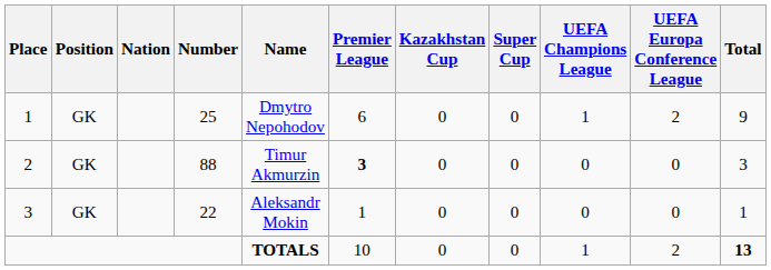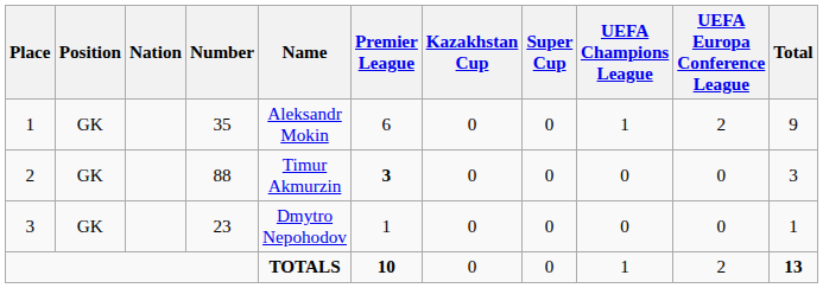row 2 | Number: 25 -> 35
row 2 | Name: Dmytro Nepohodov -> Aleksandr Mokin
row 4 | Number: 22 -> 23
row 4 | Name: Aleksandr Mokin -> Dmytro Nepohodov
row 5 | Premier League: normal -> bold
